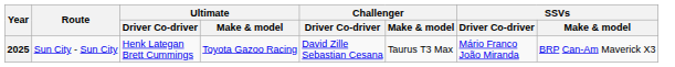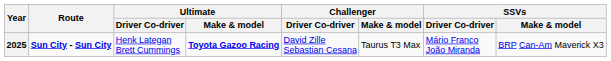2025 | Route: normal -> bold
2025 | Ultimate / Make & model: normal -> bold
